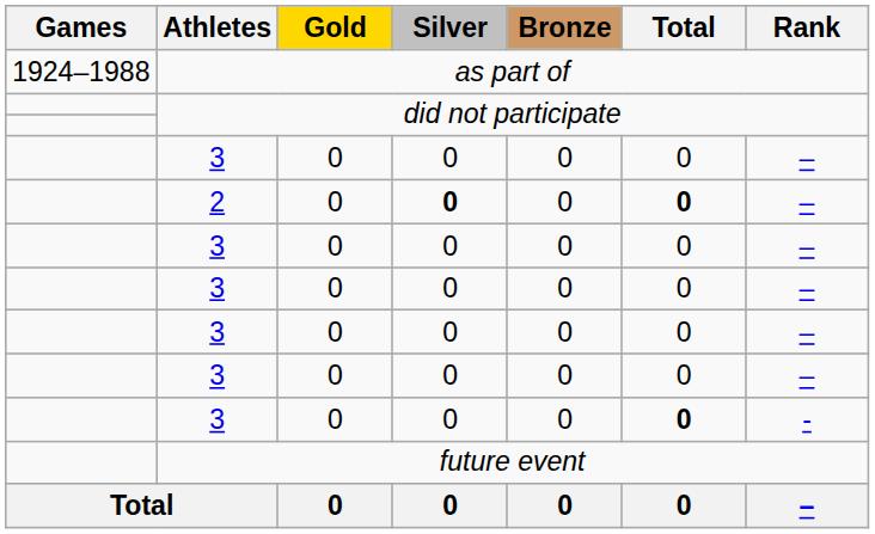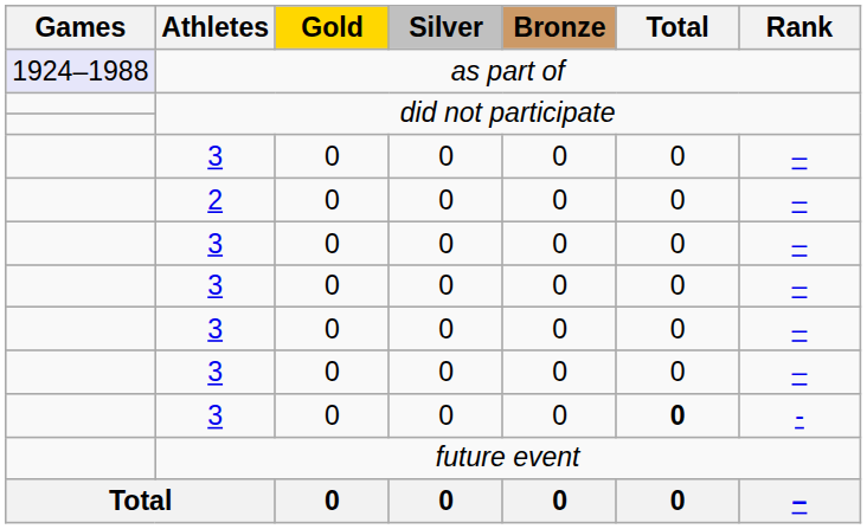as part of | Games: no background -> lavender background
2 | Silver: bold -> normal
2 | Total: bold -> normal
